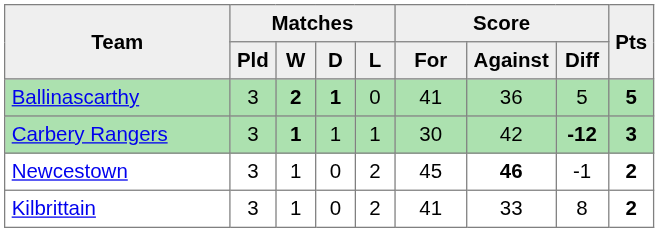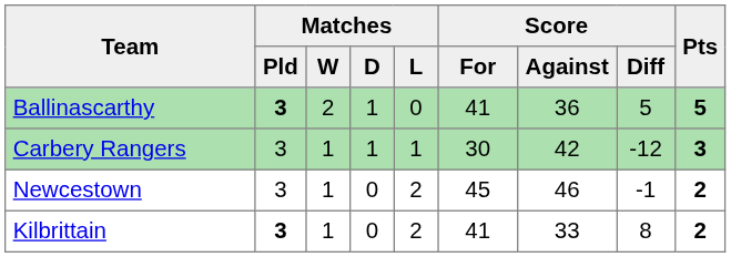Ballinascarthy | Matches / Pld: normal -> bold
Ballinascarthy | Matches / W: bold -> normal
Ballinascarthy | Matches / D: bold -> normal
Carbery Rangers | Matches / W: bold -> normal
Carbery Rangers | Score / Diff: bold -> normal
Newcestown | Score / Against: bold -> normal
Kilbrittain | Matches / Pld: normal -> bold
